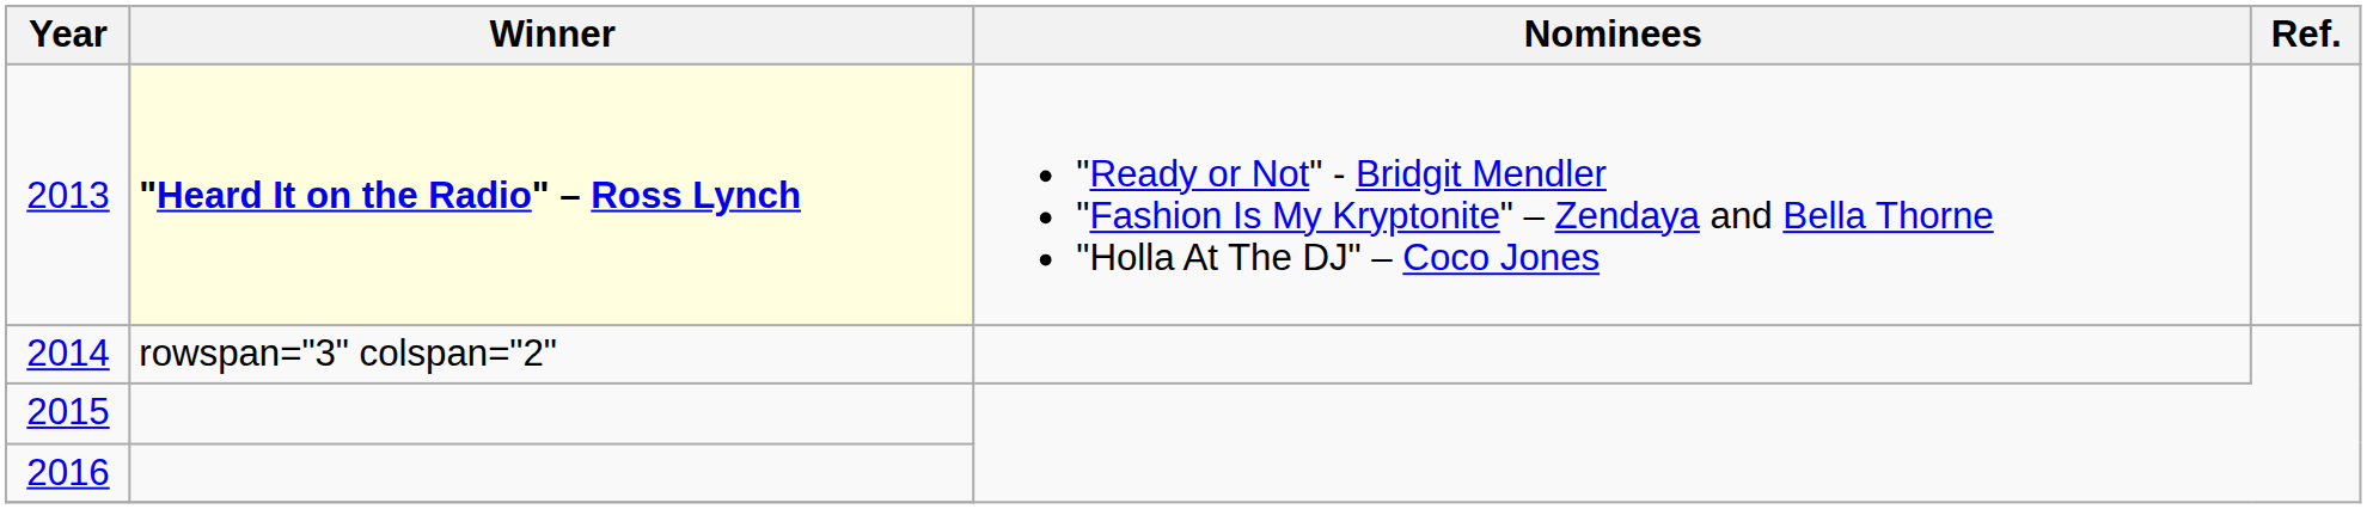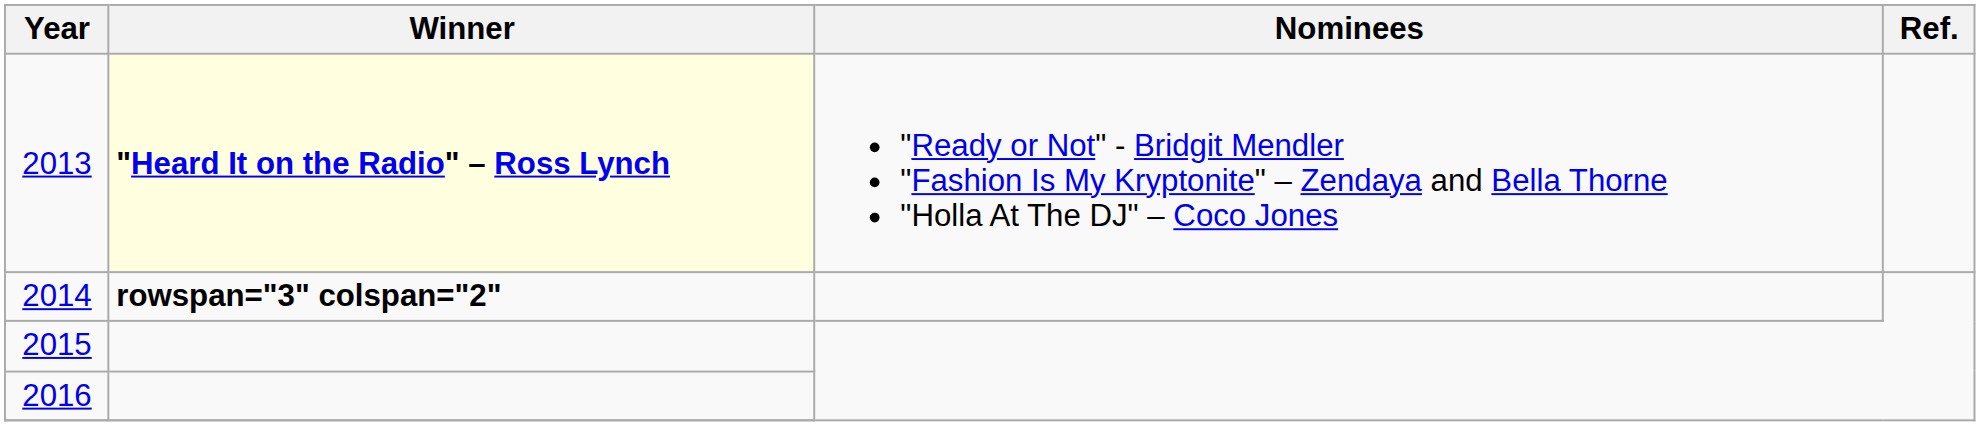2014 | Winner: normal -> bold
